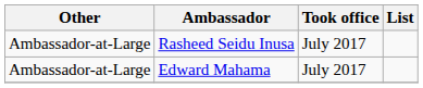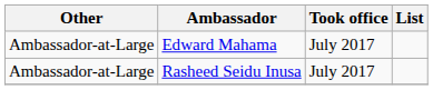rows swapped: Edward Mahama <-> Rasheed Seidu Inusa
